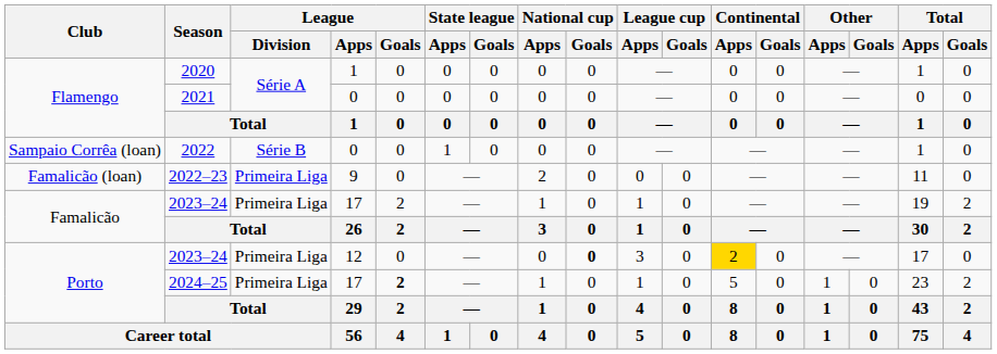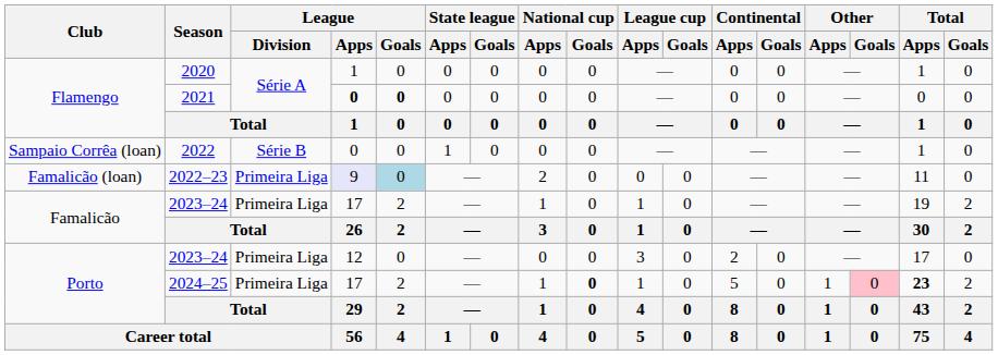2021 | League / Apps: normal -> bold
2021 | League / Goals: normal -> bold
2022–23 | League / Apps: no background -> lavender background
2022–23 | League / Goals: no background -> lightblue background
Porto / 2023–24 | National cup / Goals: bold -> normal
Porto / 2023–24 | Continental / Apps: gold background -> no background
2024–25 | League / Goals: bold -> normal
2024–25 | National cup / Goals: normal -> bold
2024–25 | Other / Goals: no background -> pink background
2024–25 | Total / Apps: normal -> bold
